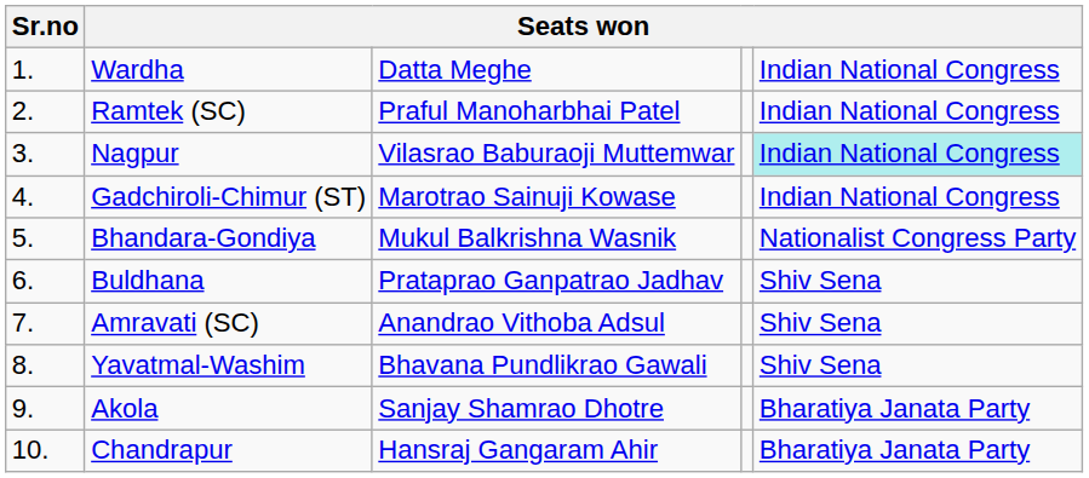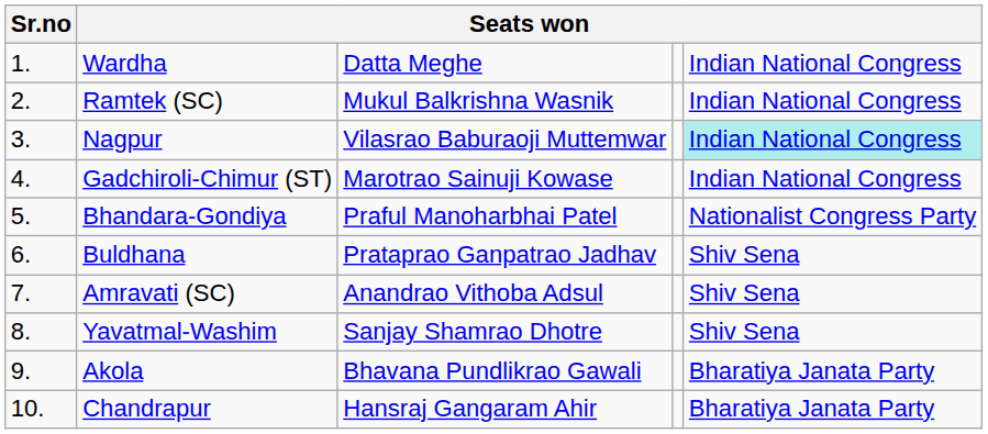Ramtek (SC) | column 3: Praful Manoharbhai Patel -> Mukul Balkrishna Wasnik
Bhandara-Gondiya | column 3: Mukul Balkrishna Wasnik -> Praful Manoharbhai Patel
Yavatmal-Washim | column 3: Bhavana Pundlikrao Gawali -> Sanjay Shamrao Dhotre
Akola | column 3: Sanjay Shamrao Dhotre -> Bhavana Pundlikrao Gawali
